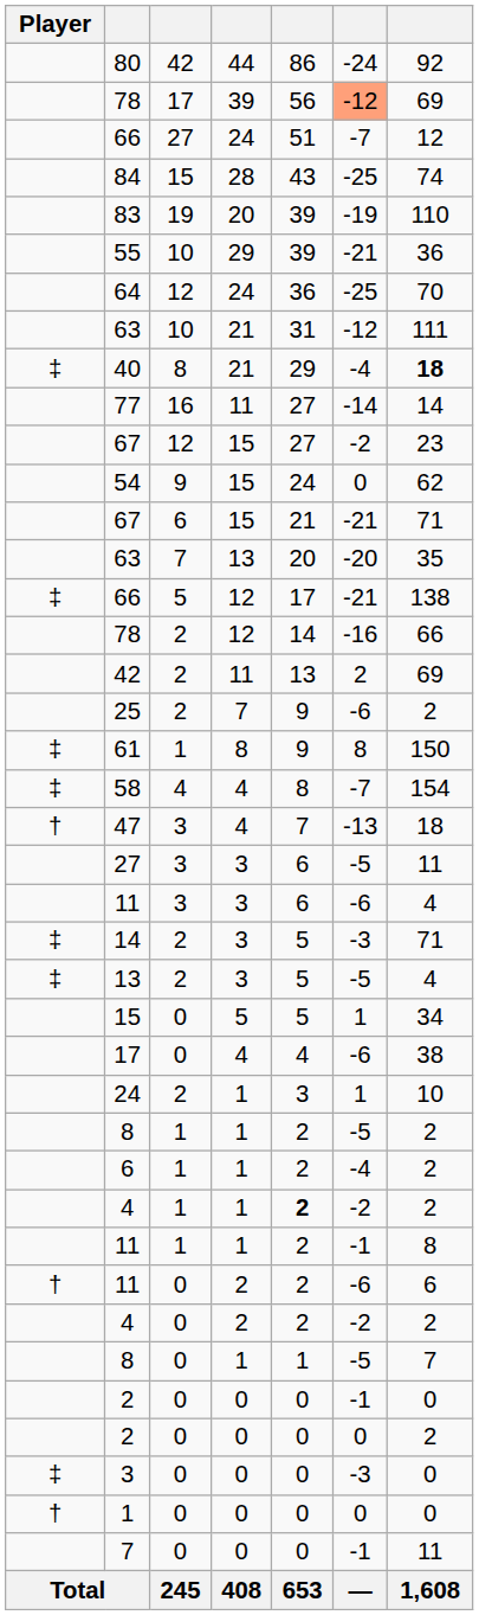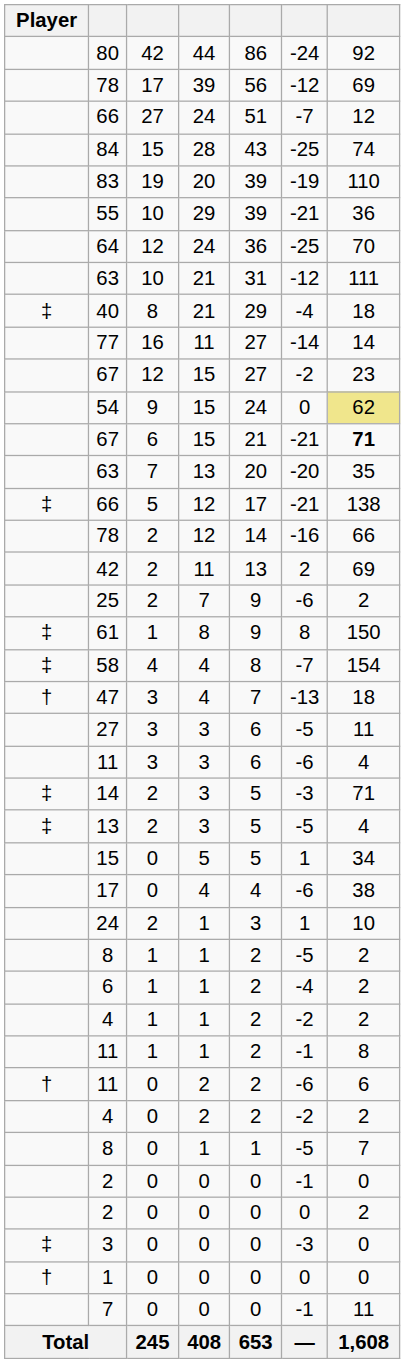78 / 17 | column 6: lightsalmon background -> no background
40 | column 7: bold -> normal
54 | column 7: no background -> khaki background
67 / 6 | column 7: normal -> bold
4 / 1 | column 5: bold -> normal
